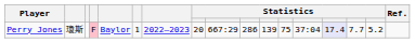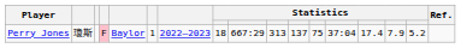Perry Jones | column 8: 20 -> 18
Perry Jones | column 10: 286 -> 313
Perry Jones | column 11: 139 -> 137
Perry Jones | column 14: lavender background -> no background
Perry Jones | column 15: 7.7 -> 7.9
